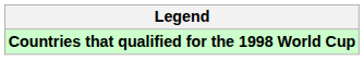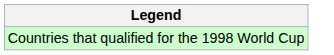row 2 | column 1: bold -> normal
